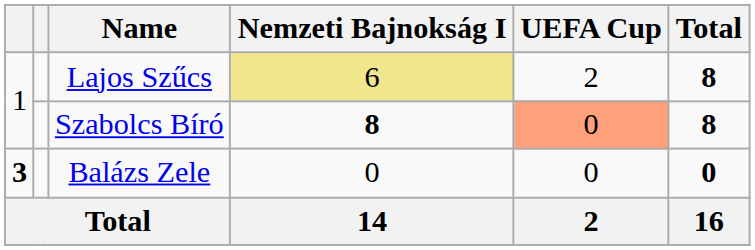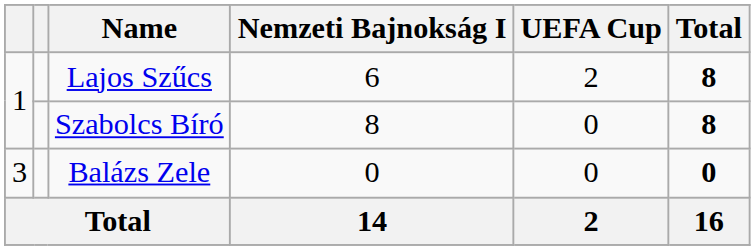Lajos Szűcs | Nemzeti Bajnokság I: khaki background -> no background
Szabolcs Bíró | Nemzeti Bajnokság I: bold -> normal
Szabolcs Bíró | UEFA Cup: lightsalmon background -> no background
Balázs Zele | column 1: bold -> normal
